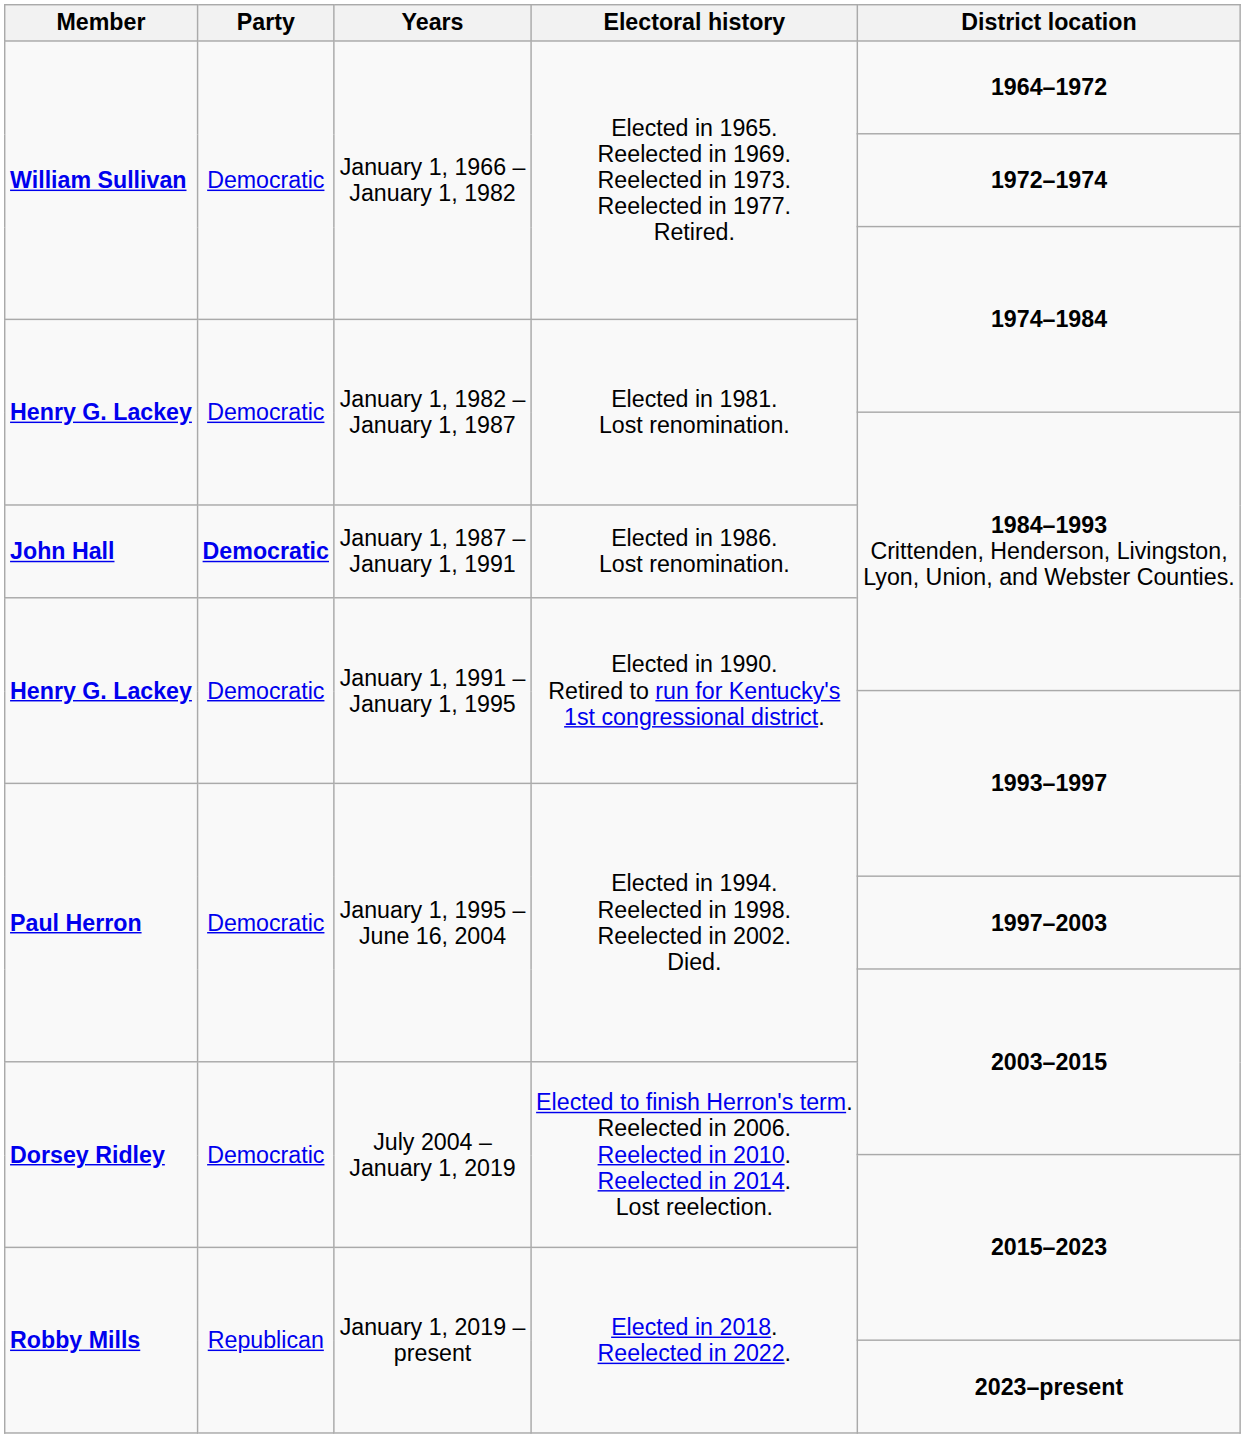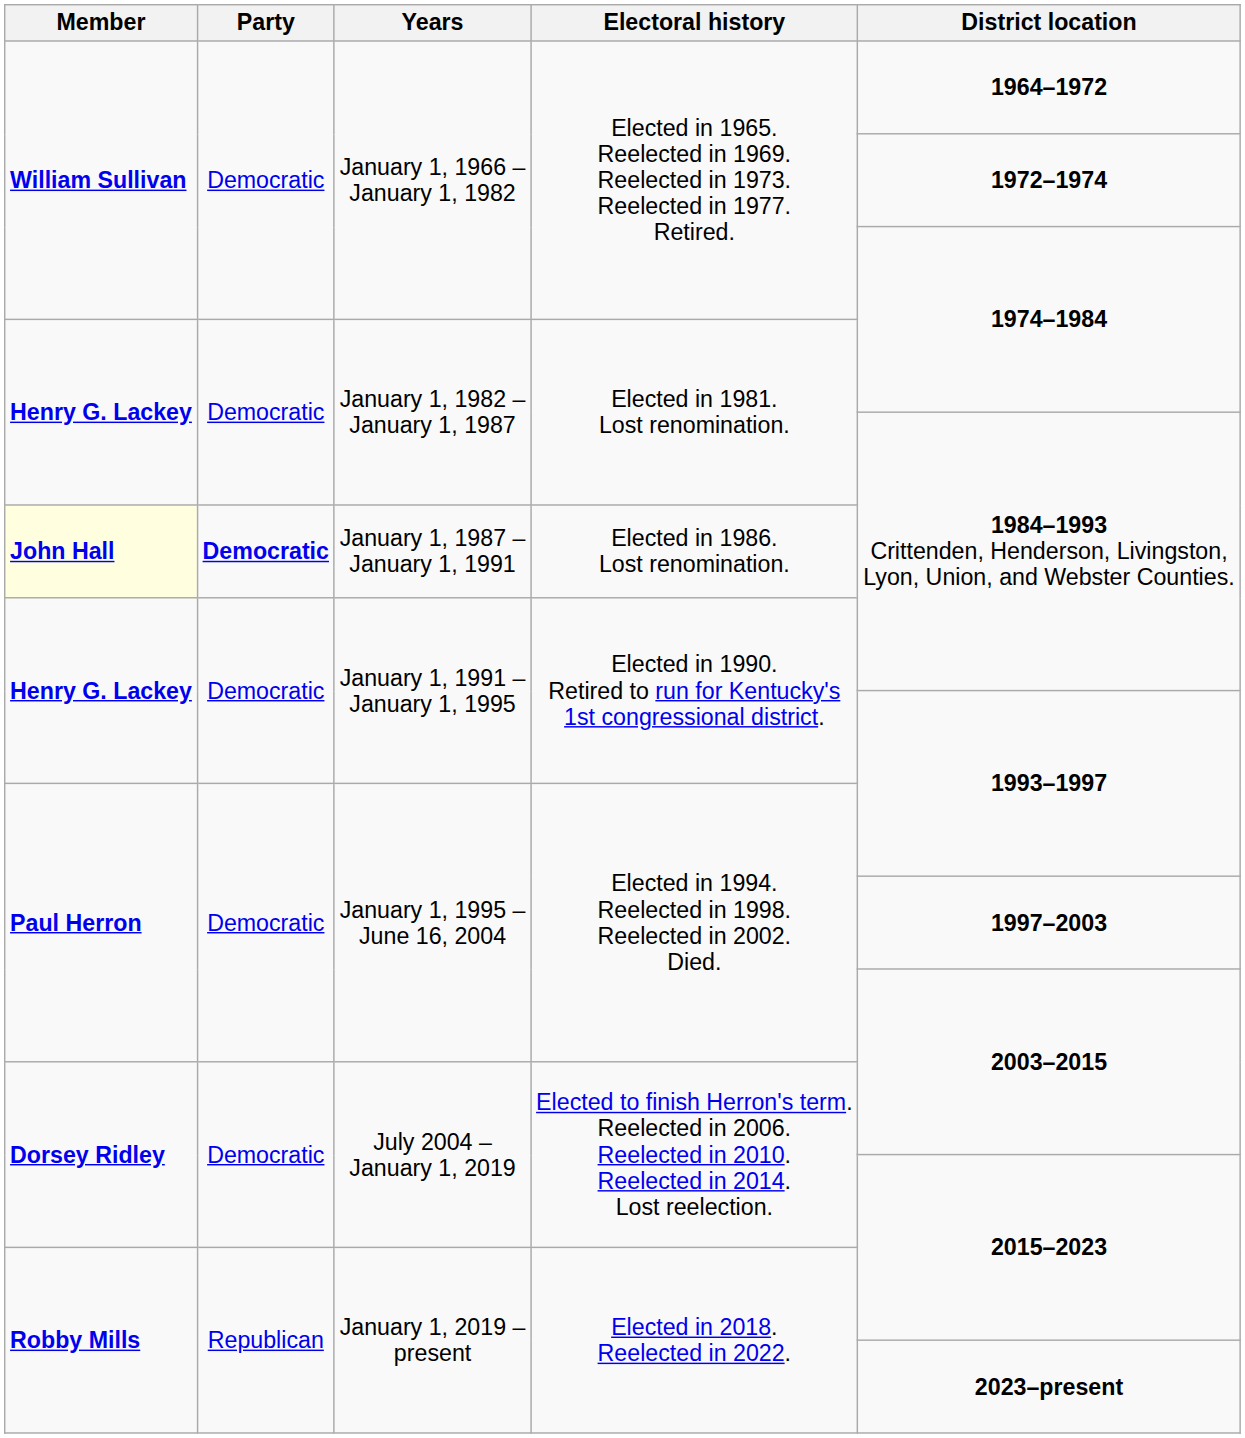January 1, 1987 – January 1, 1991 | Member: no background -> lightyellow background
